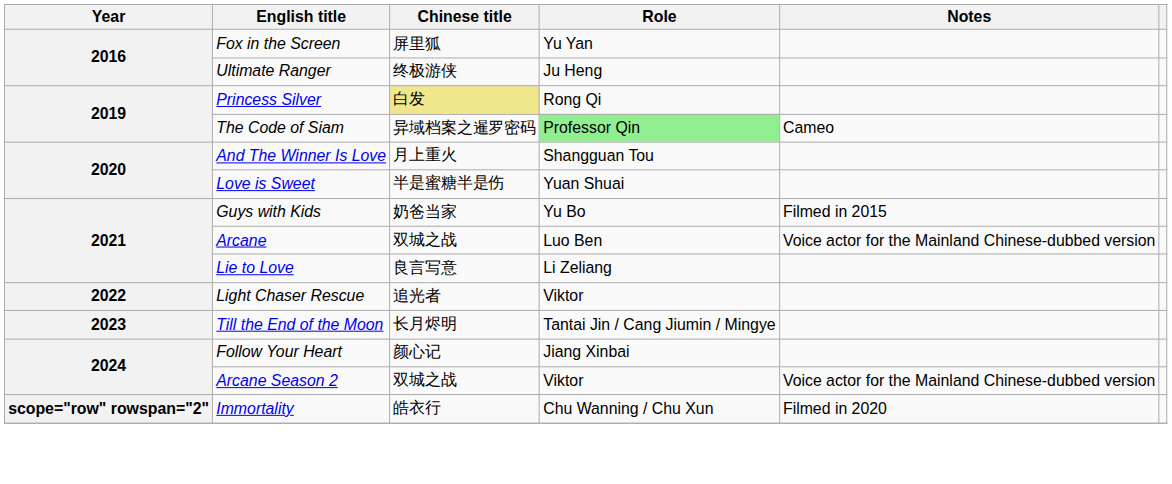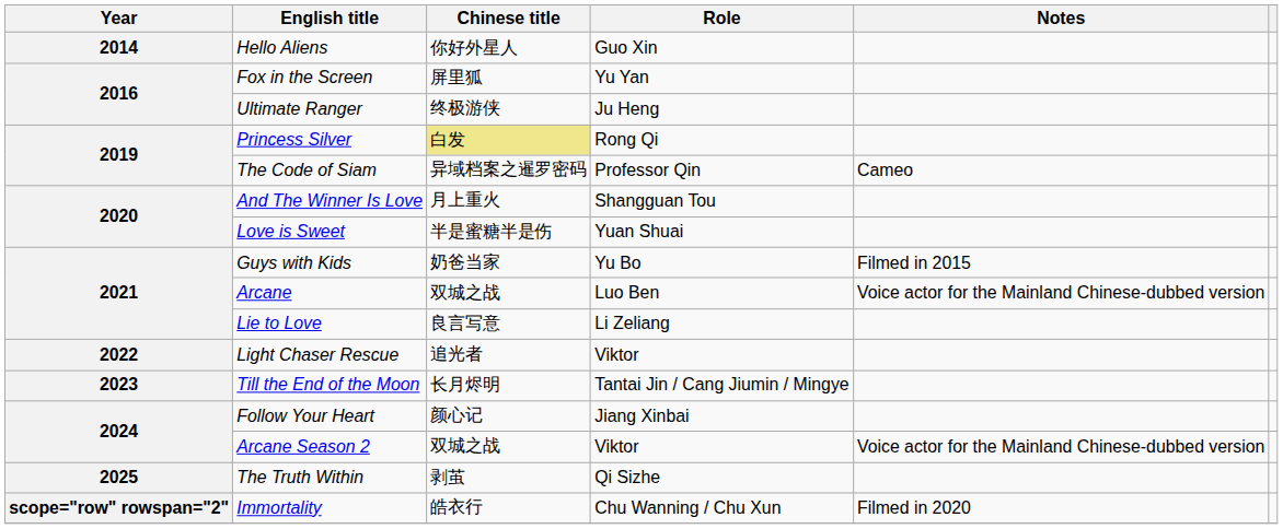+ row: 2014 | Hello Aliens | 你好外星人 | Guo Xin
The Code of Siam | Role: lightgreen background -> no background
+ row: 2025 | The Truth Within | 剥茧 | Qi Sizhe
